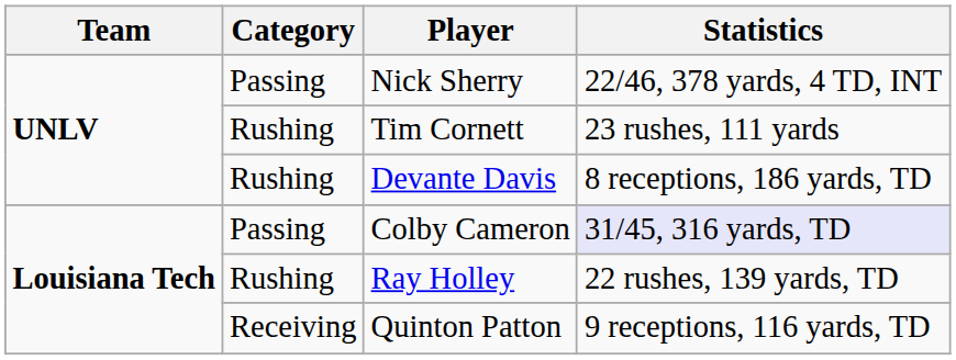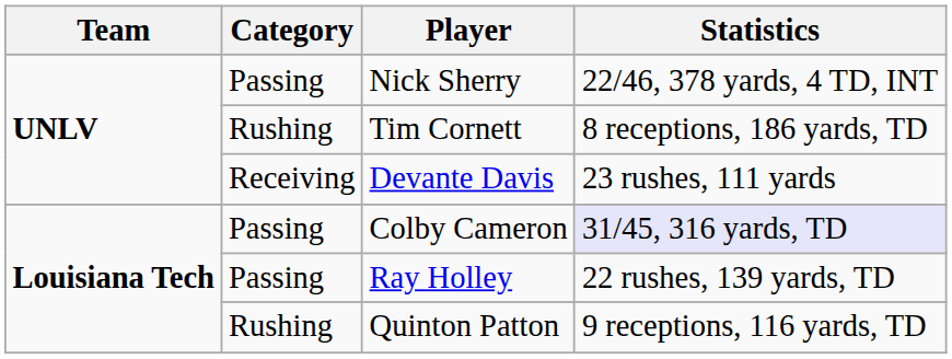Tim Cornett | Statistics: 23 rushes, 111 yards -> 8 receptions, 186 yards, TD
Devante Davis | Category: Rushing -> Receiving
Devante Davis | Statistics: 8 receptions, 186 yards, TD -> 23 rushes, 111 yards
Ray Holley | Category: Rushing -> Passing
Quinton Patton | Category: Receiving -> Rushing
